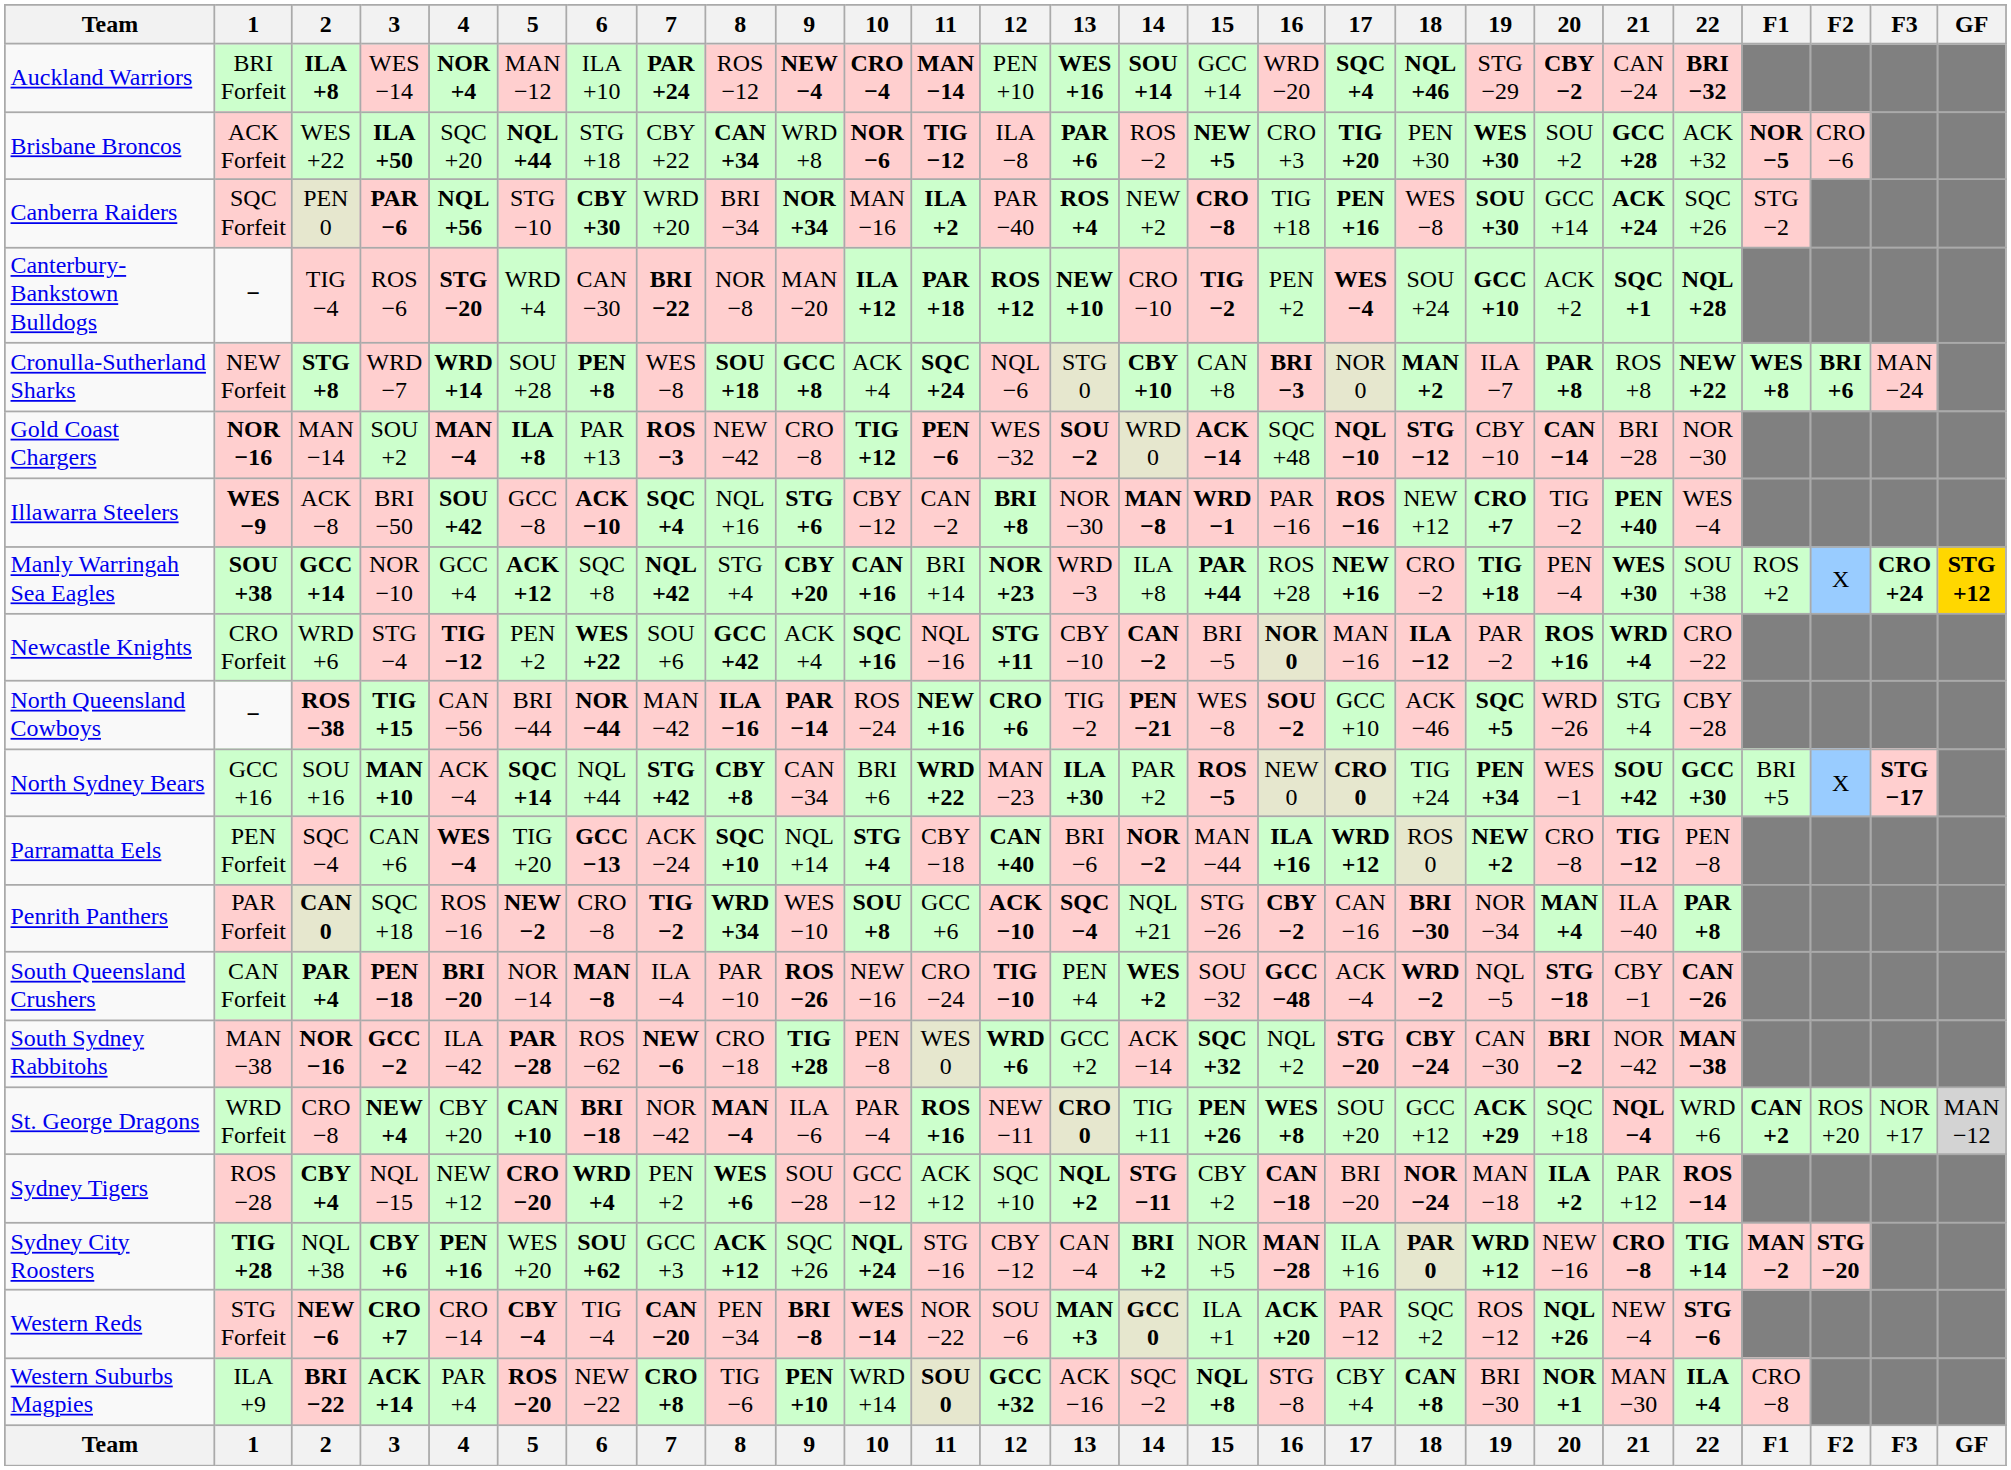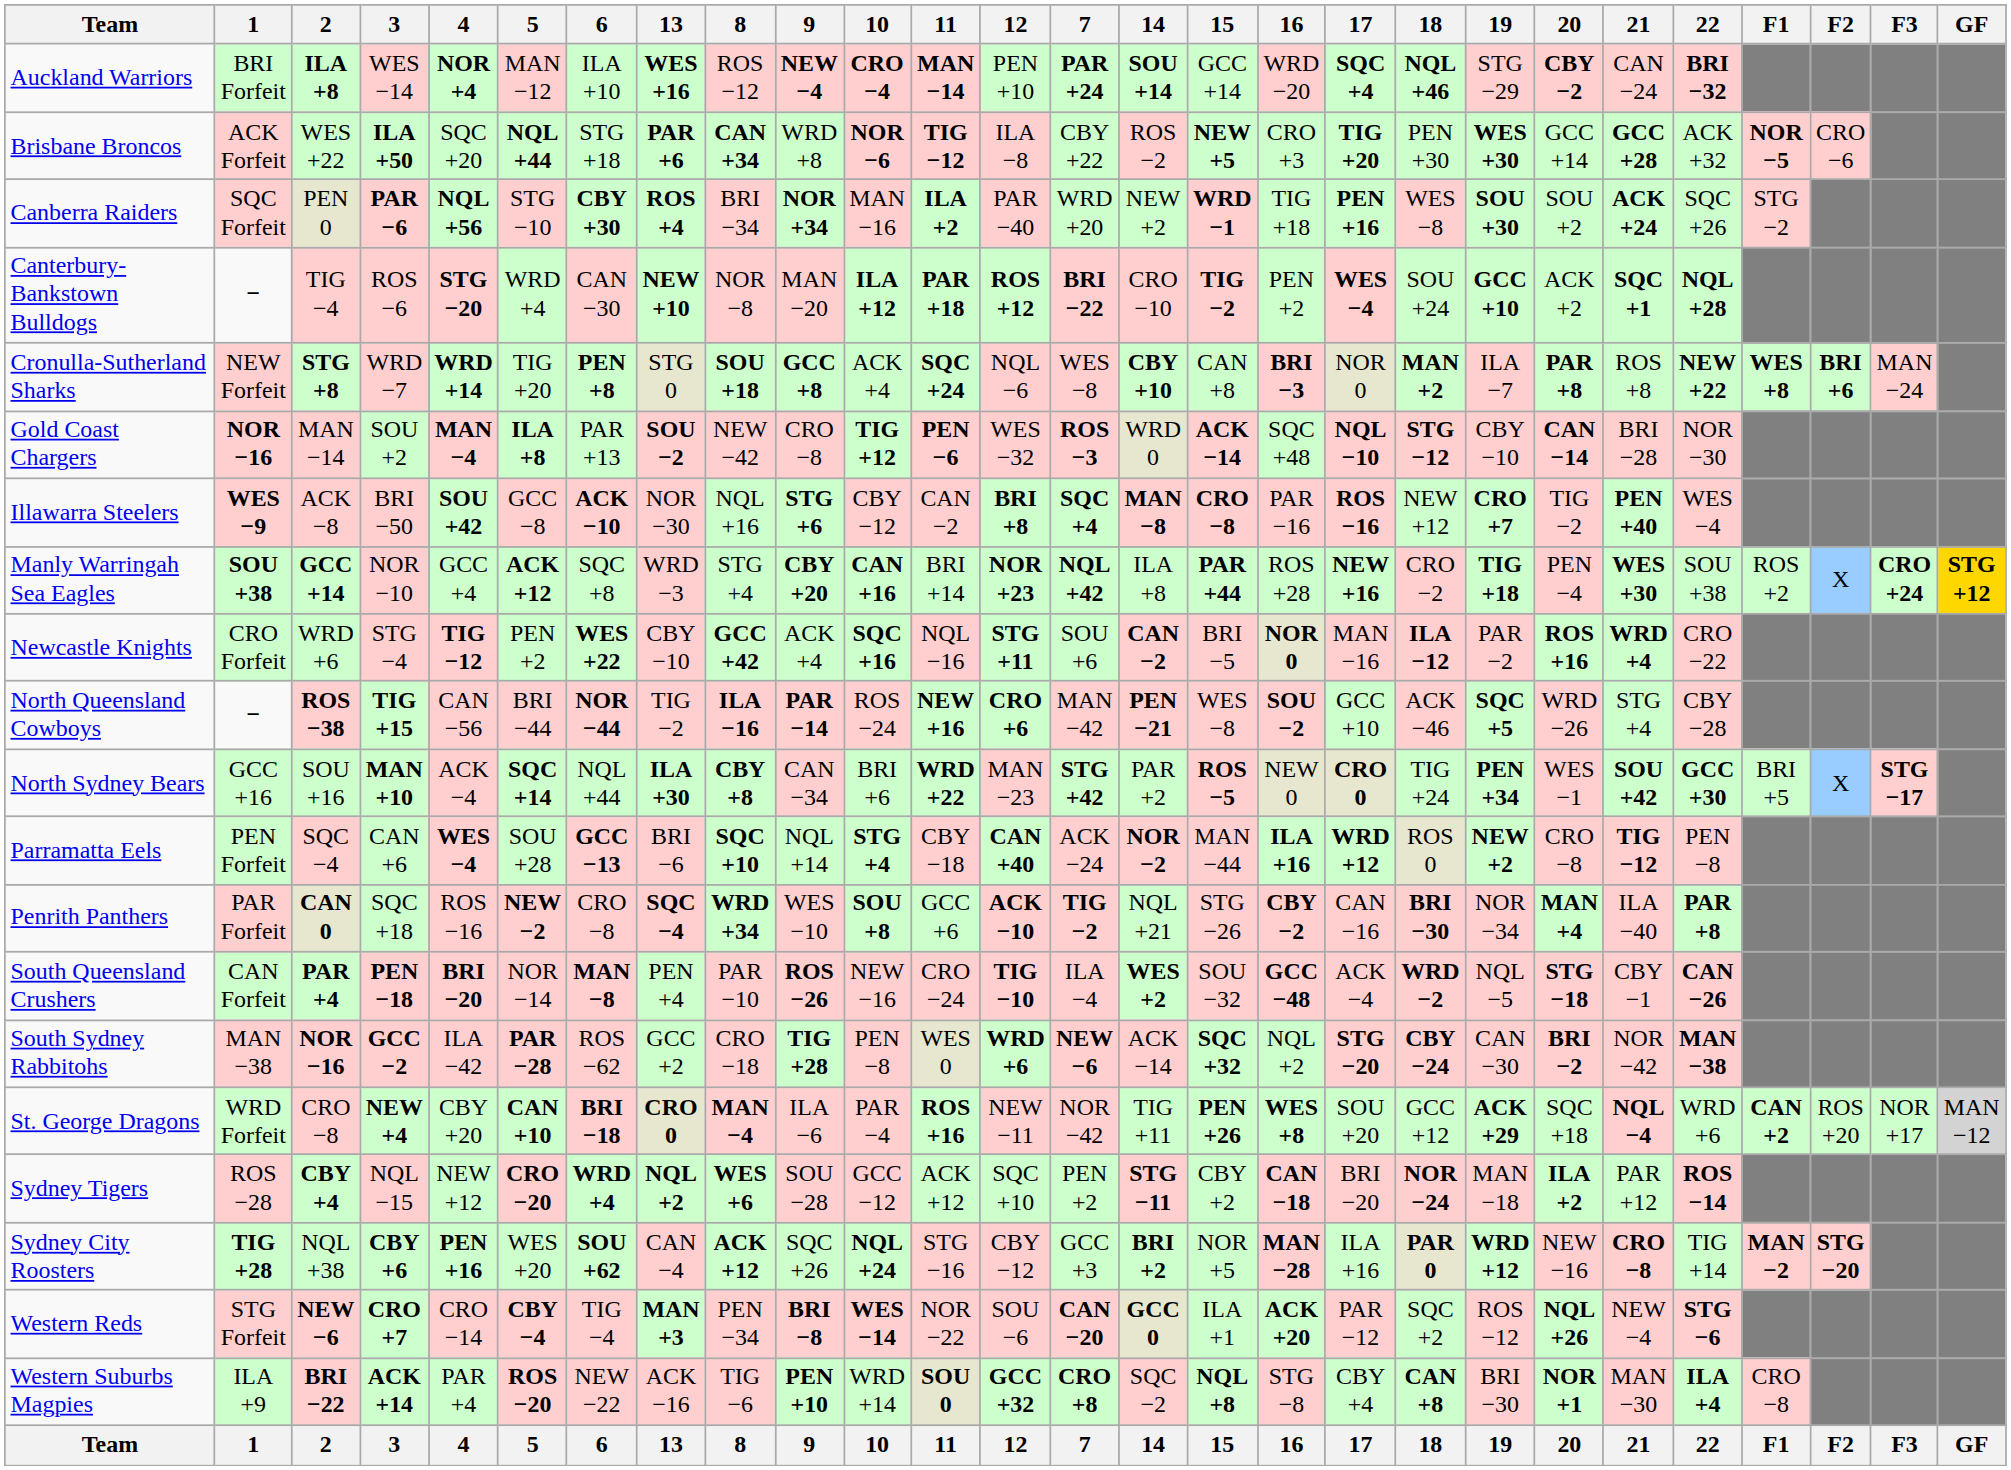columns swapped: 7 <-> 13
Brisbane Broncos | 20: SOU +2 -> GCC +14
Canberra Raiders | 15: CRO −8 -> WRD −1
Canberra Raiders | 20: GCC +14 -> SOU +2
Cronulla-Sutherland Sharks | 5: SOU +28 -> TIG +20
Illawarra Steelers | 15: WRD −1 -> CRO −8
Parramatta Eels | 5: TIG +20 -> SOU +28
Sydney City Roosters | 22: bold -> normal
